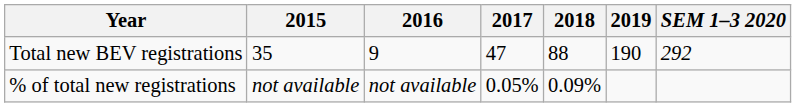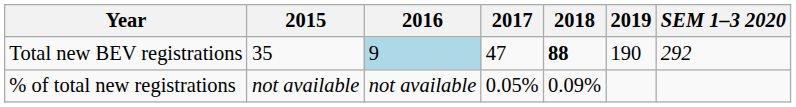row 2 | 2016: no background -> lightblue background
row 2 | 2018: normal -> bold
